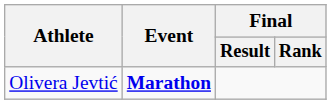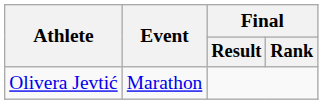Olivera Jevtić | Event: bold -> normal
